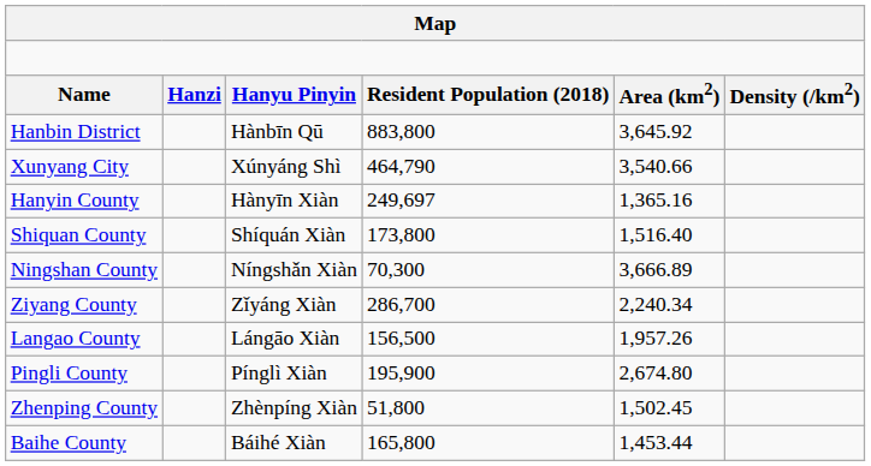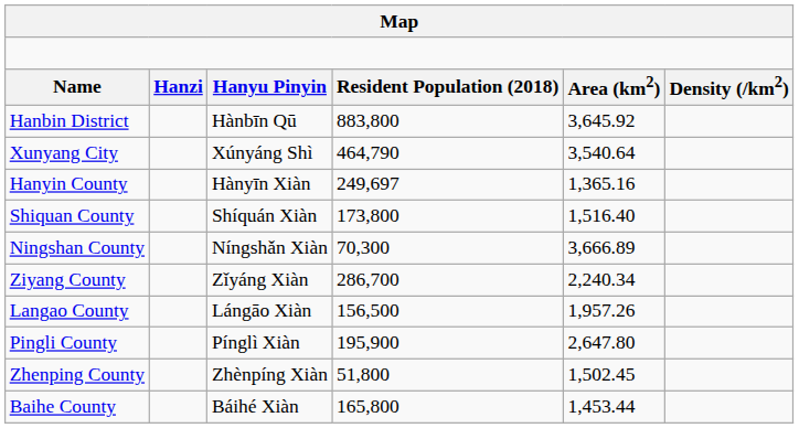Xunyang City | column 5: 3,540.66 -> 3,540.64
Pingli County | column 5: 2,674.80 -> 2,647.80
